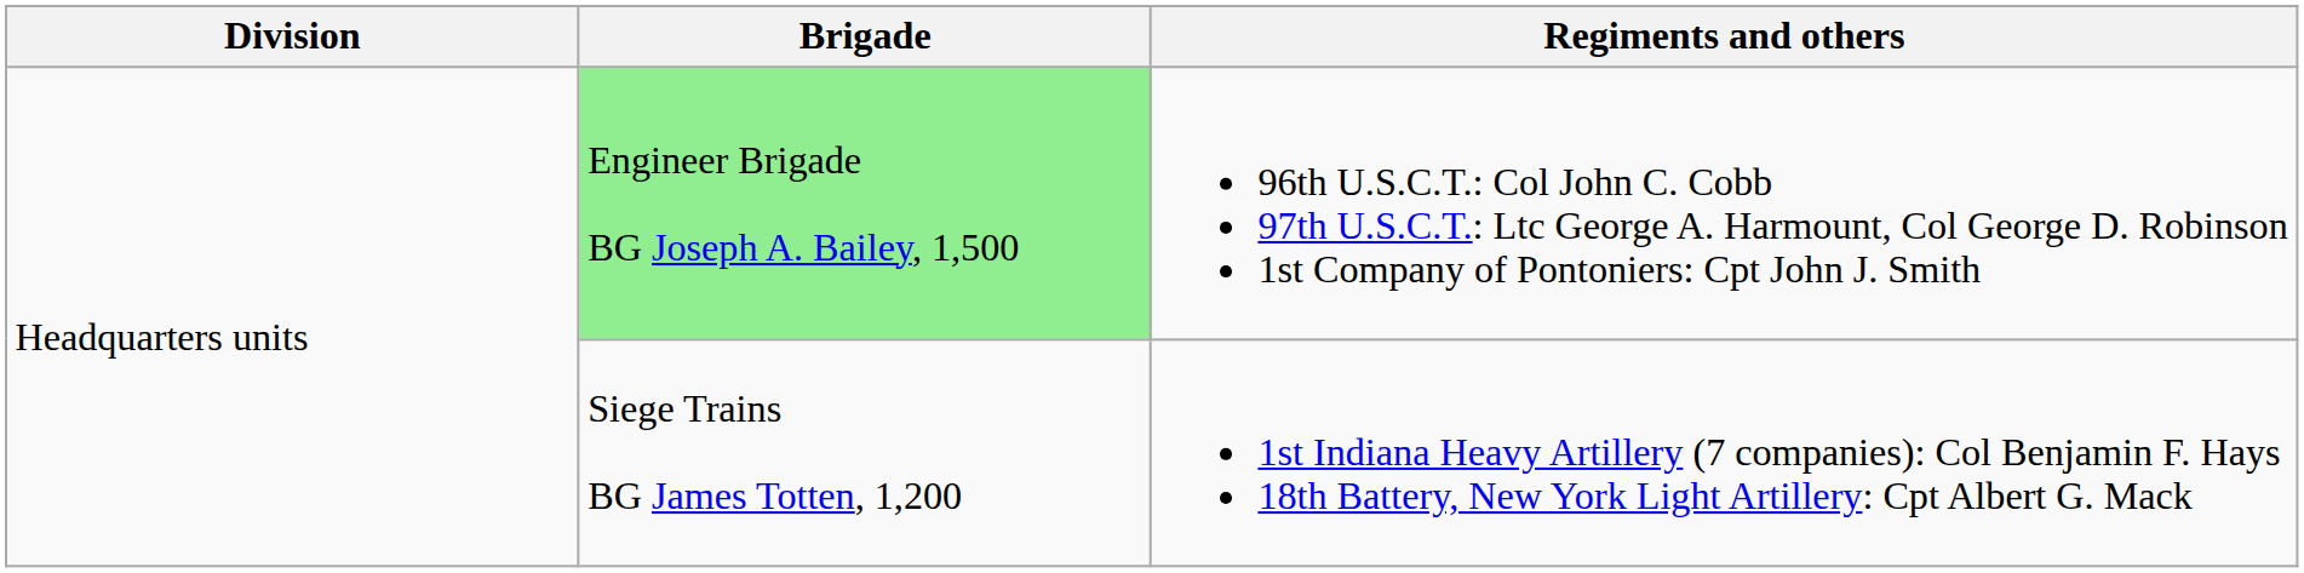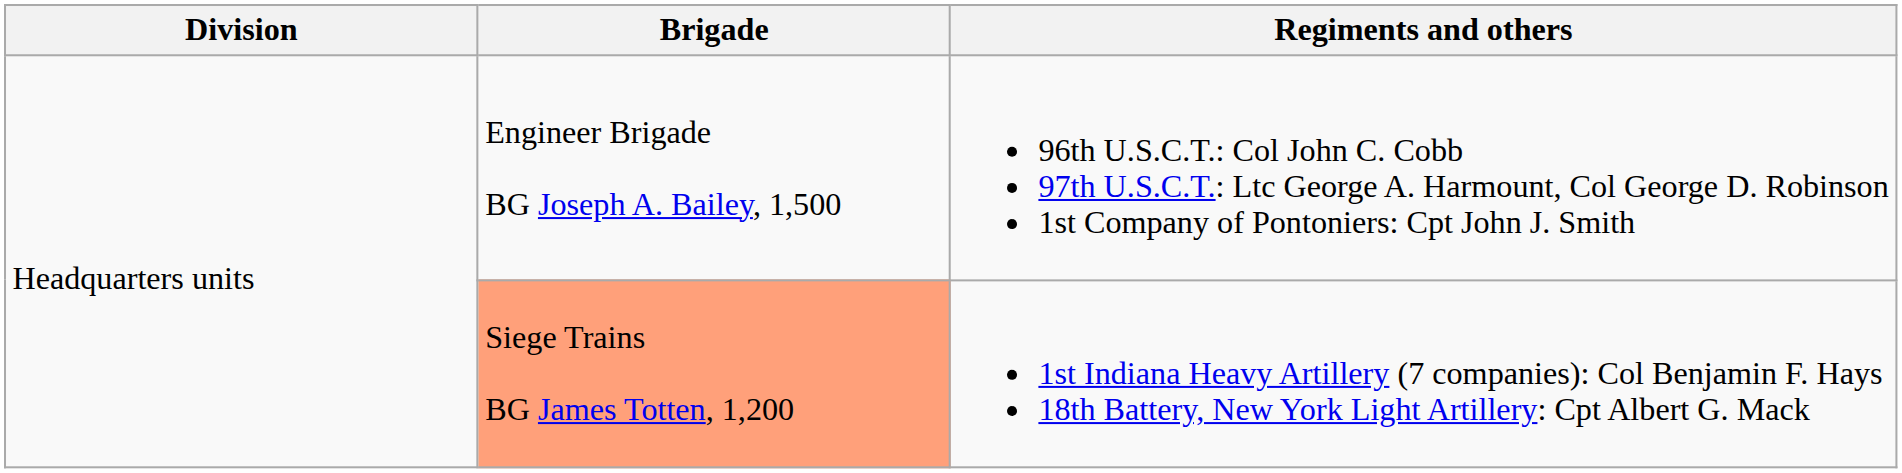Engineer Brigade BG Joseph A. Bailey, 1,500 | Brigade: lightgreen background -> no background
Siege Trains BG James Totten, 1,200 | Brigade: no background -> lightsalmon background
